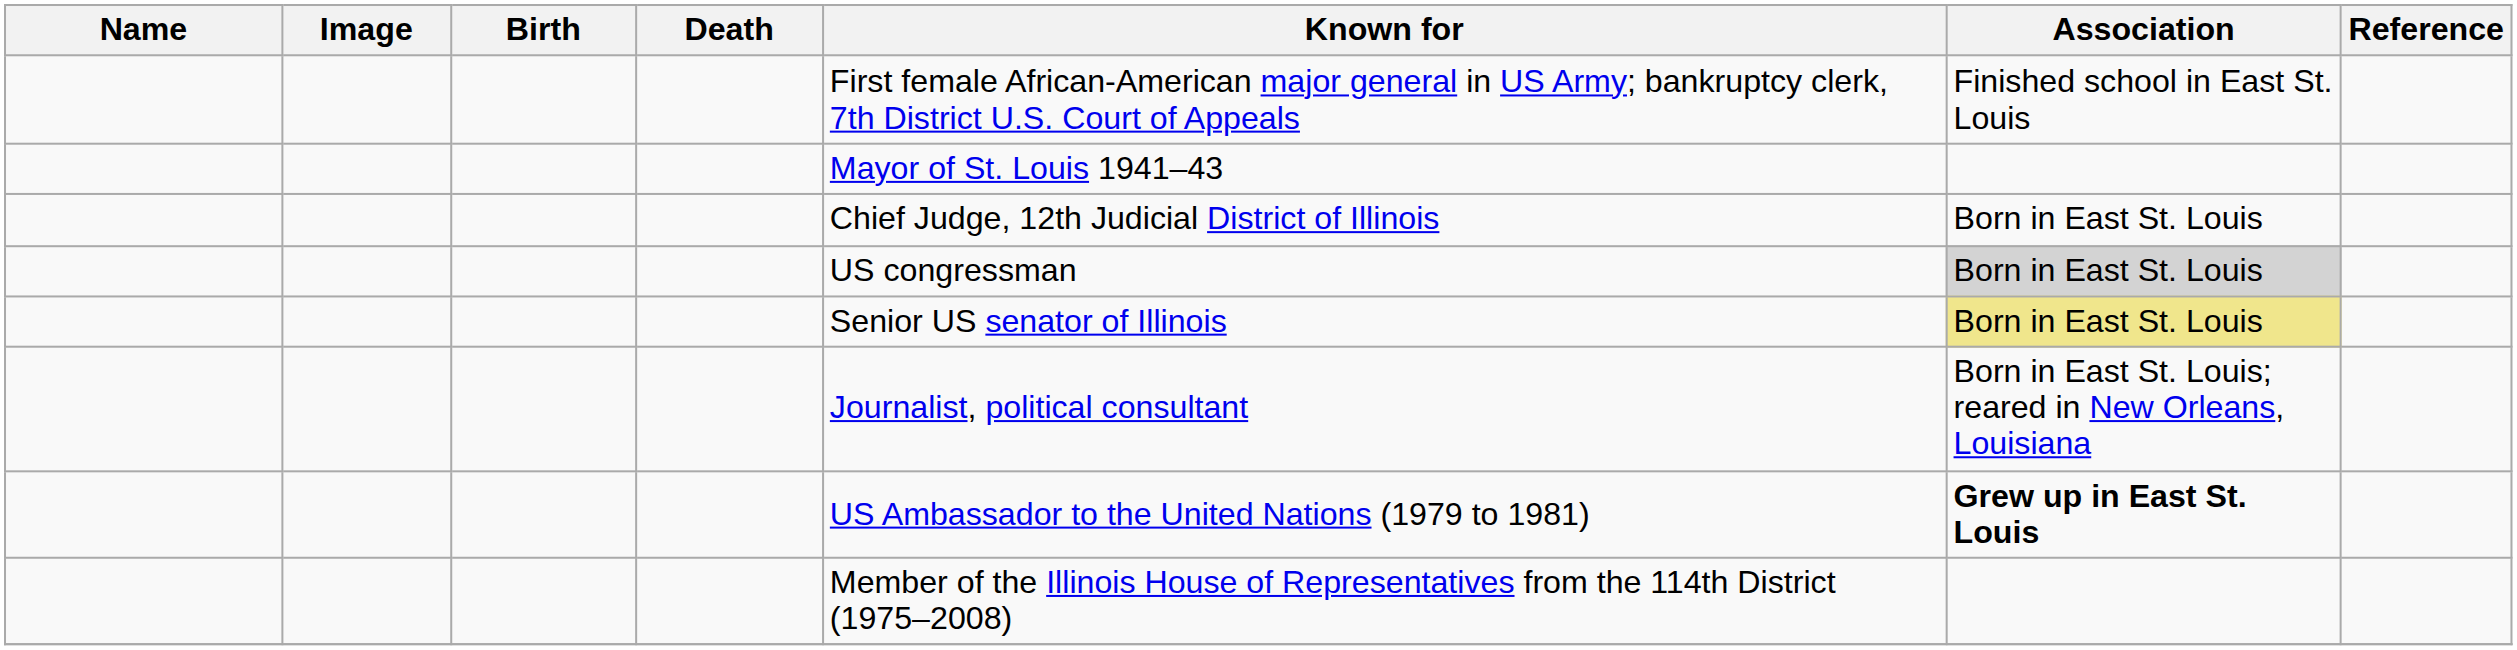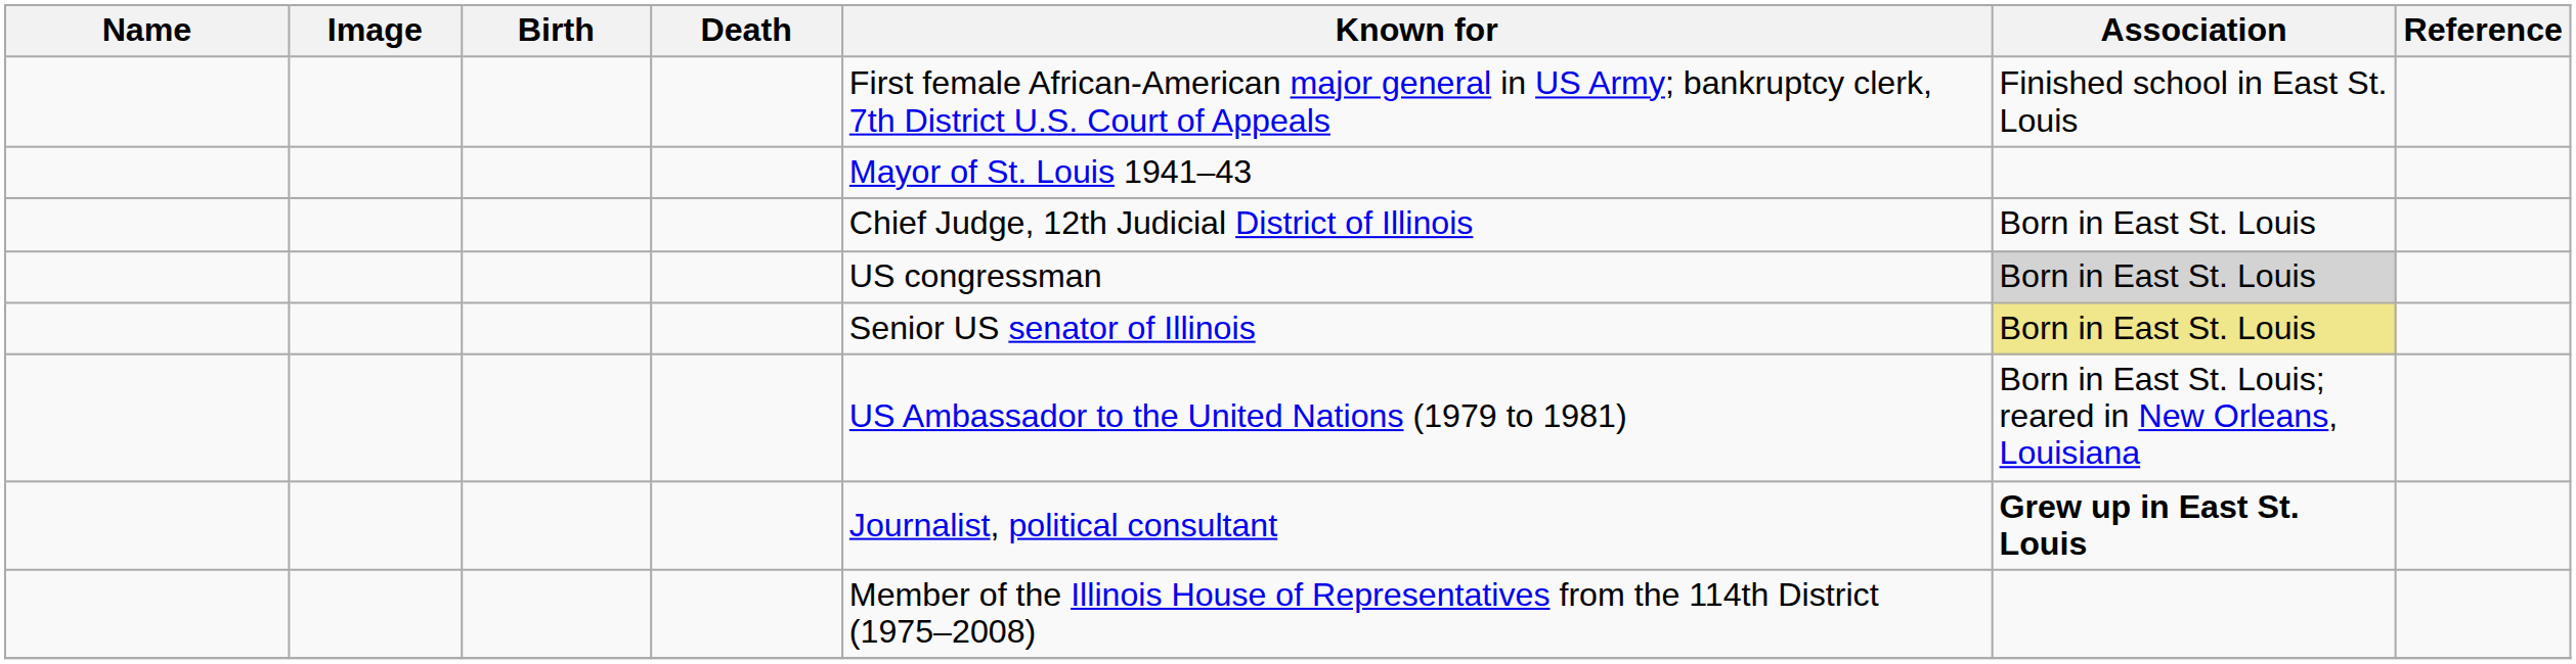row 7 | Known for: Journalist, political consultant -> US Ambassador to the United Nations (1979 to 1981)
row 8 | Known for: US Ambassador to the United Nations (1979 to 1981) -> Journalist, political consultant
